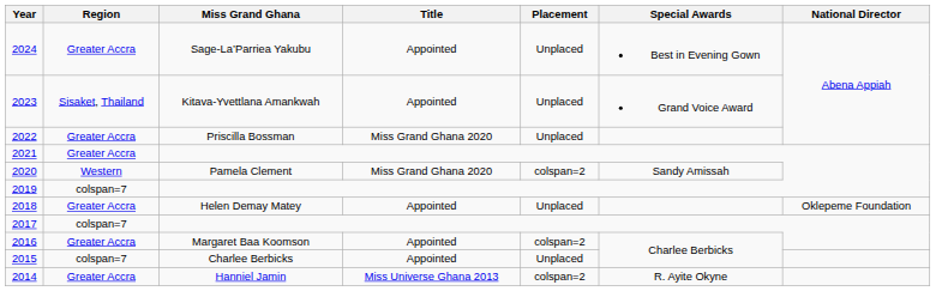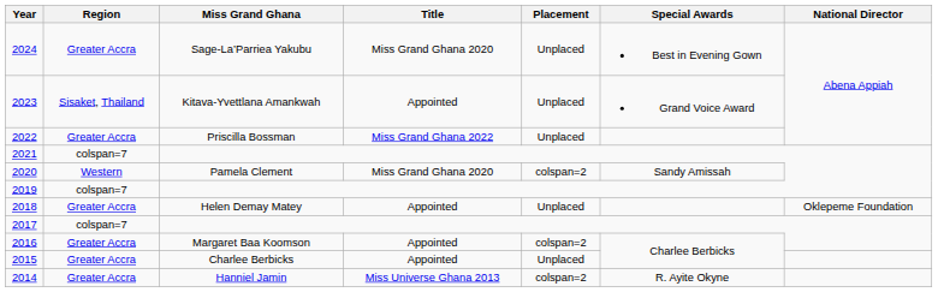2024 | Title: Appointed -> Miss Grand Ghana 2020
2022 | Title: Miss Grand Ghana 2020 -> Miss Grand Ghana 2022
2021 | Region: Greater Accra -> colspan=7
2015 | Region: colspan=7 -> Greater Accra
